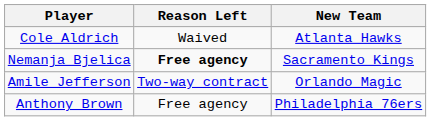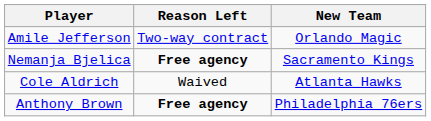rows swapped: Cole Aldrich <-> Amile Jefferson
Anthony Brown | Reason Left: normal -> bold
